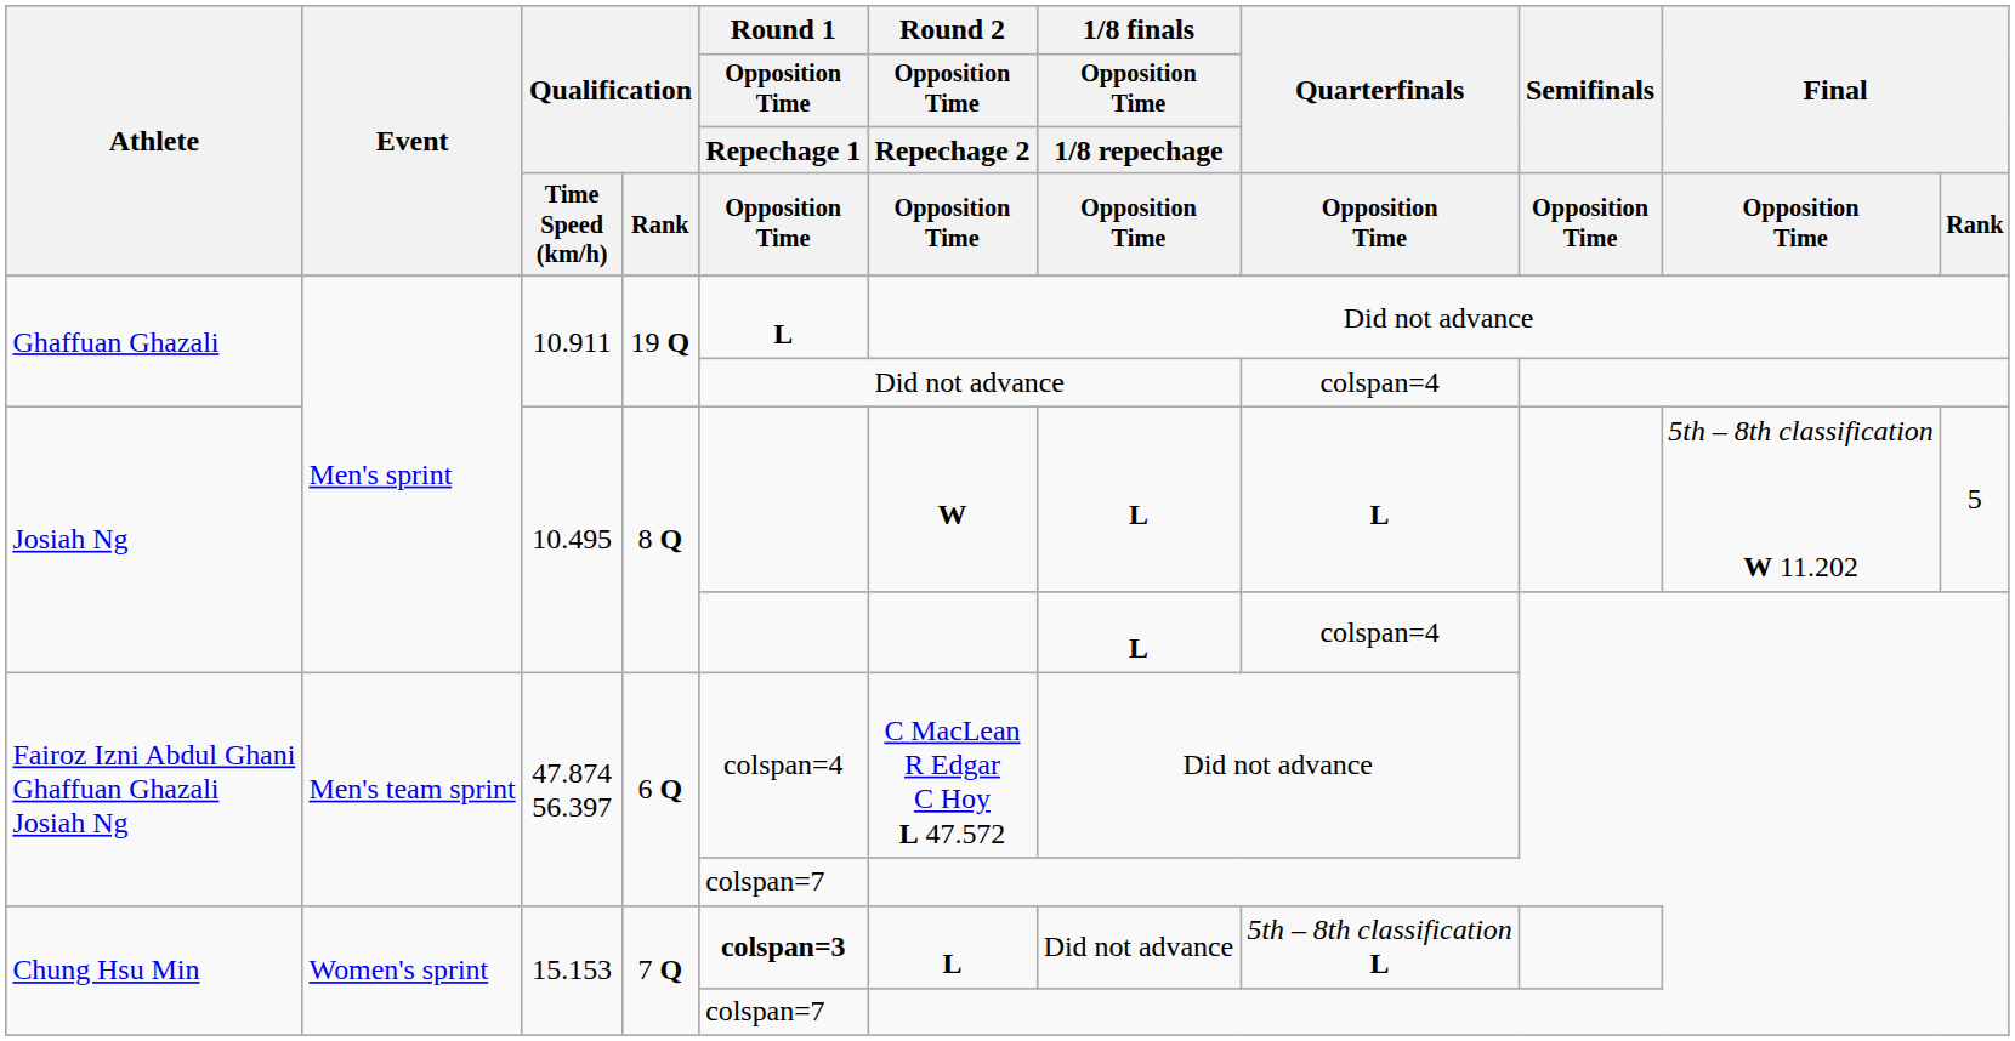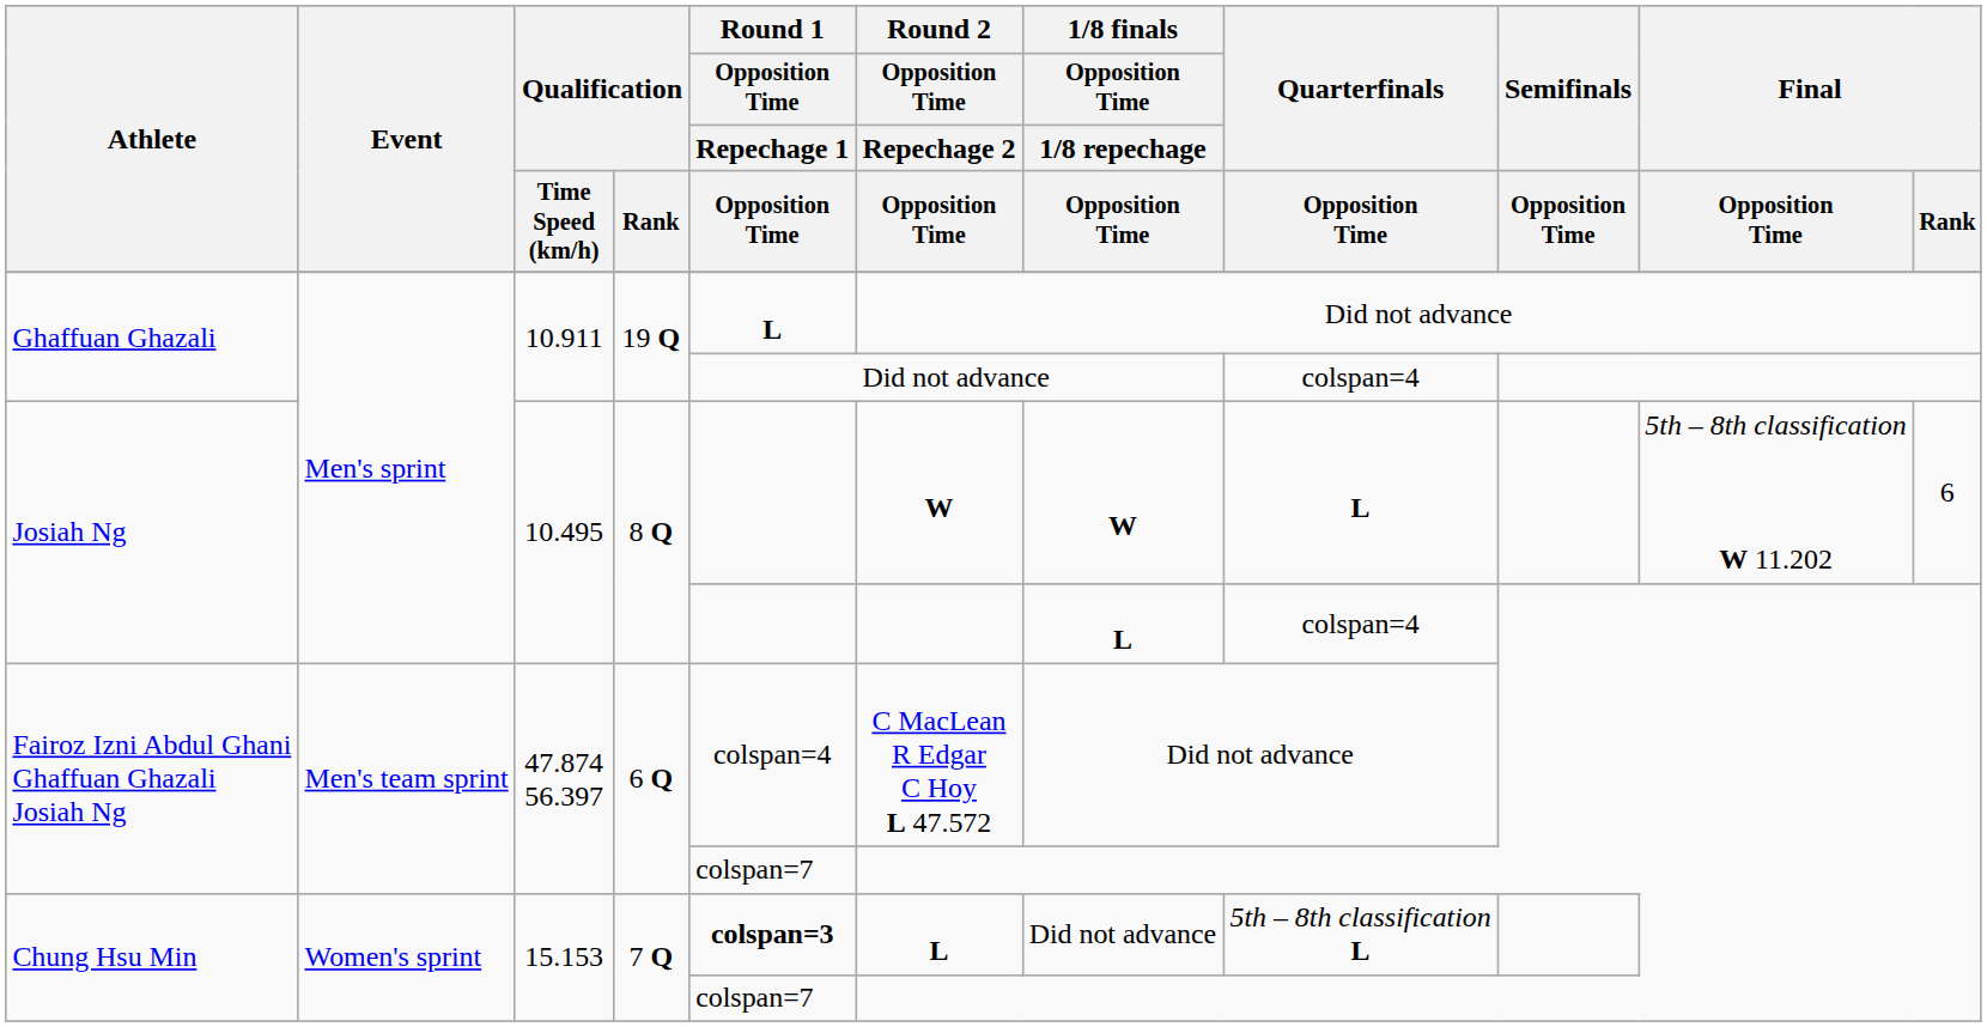row 7 | column 7: L -> W
row 7 | Final / Rank: 5 -> 6
